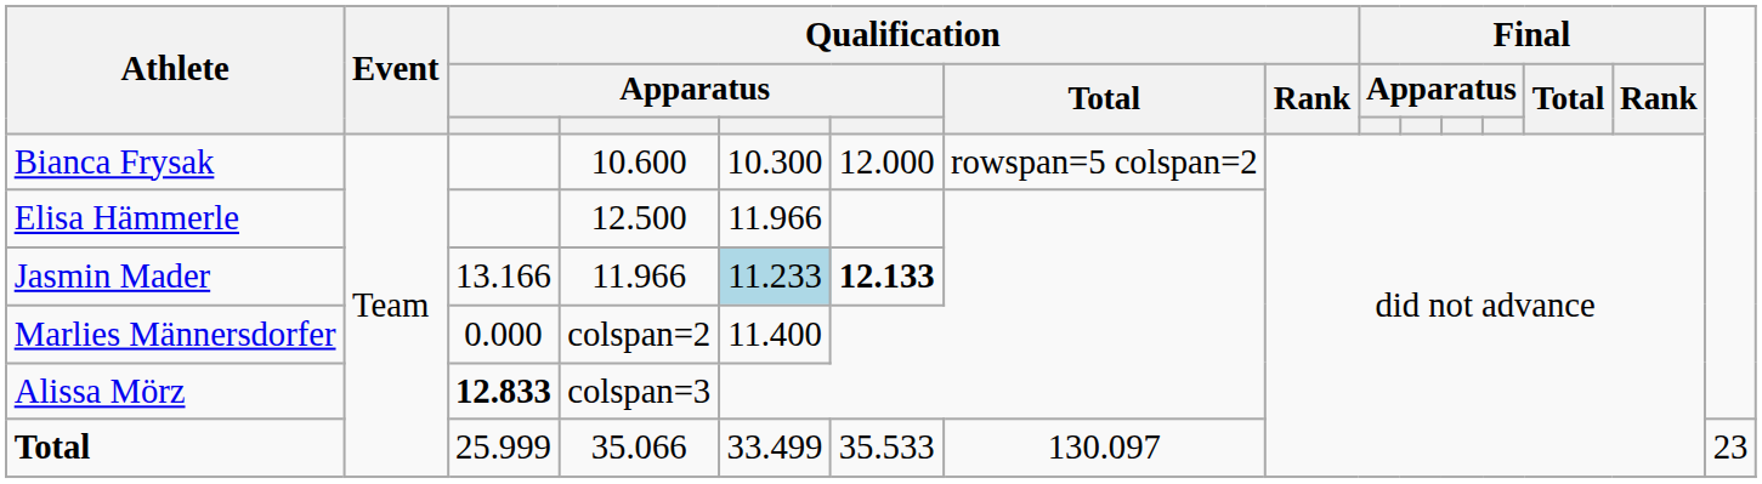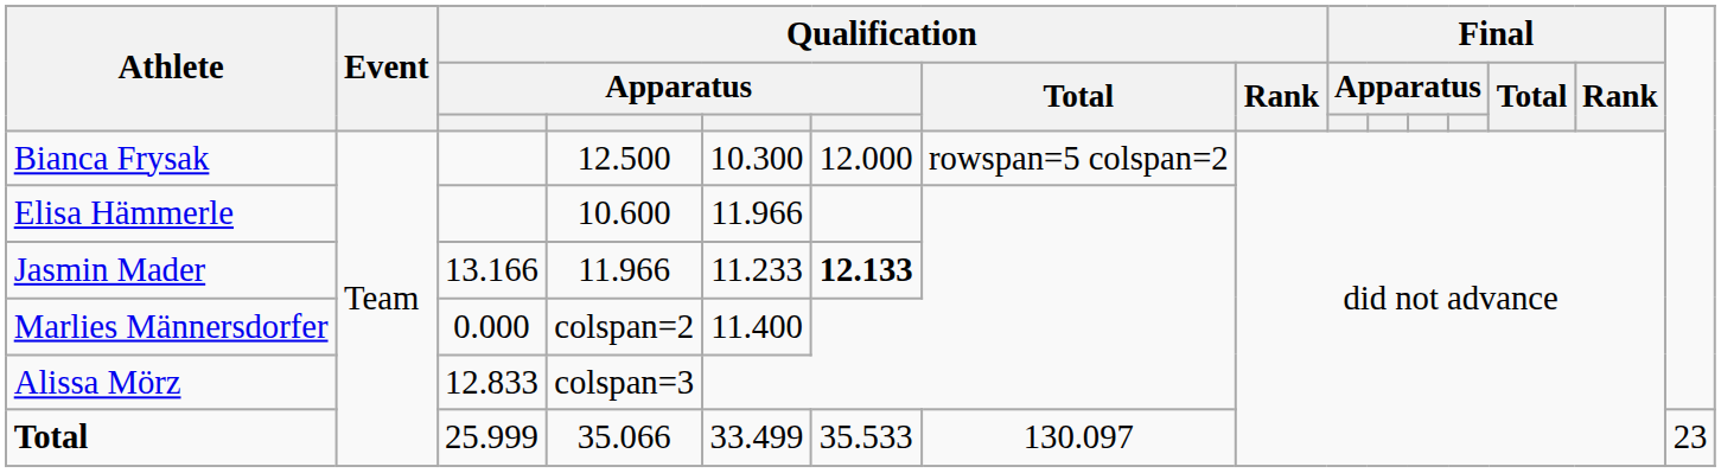Bianca Frysak | column 4: 10.600 -> 12.500
Elisa Hämmerle | column 4: 12.500 -> 10.600
Jasmin Mader | column 5: lightblue background -> no background
Alissa Mörz | column 3: bold -> normal
